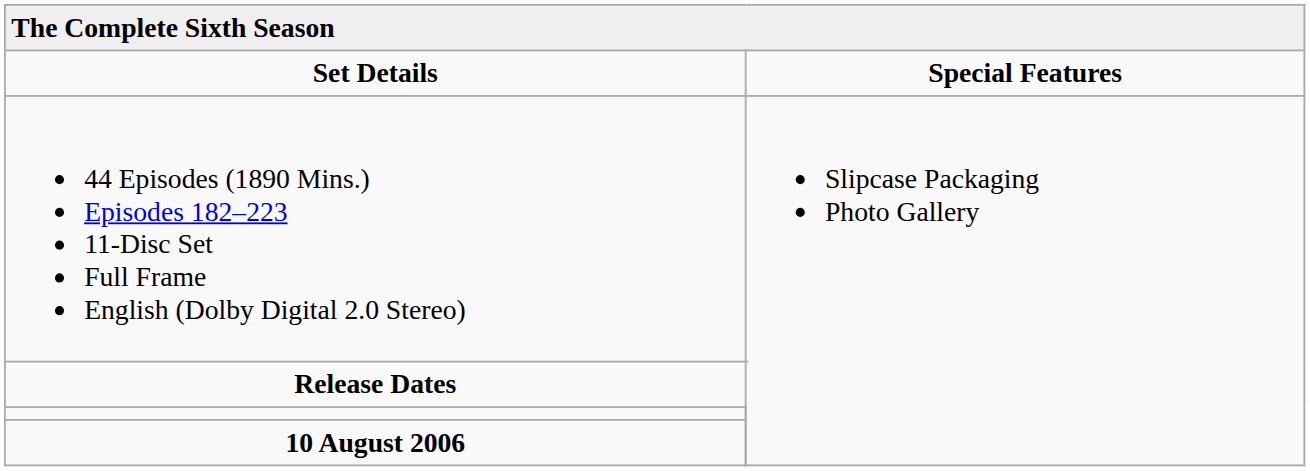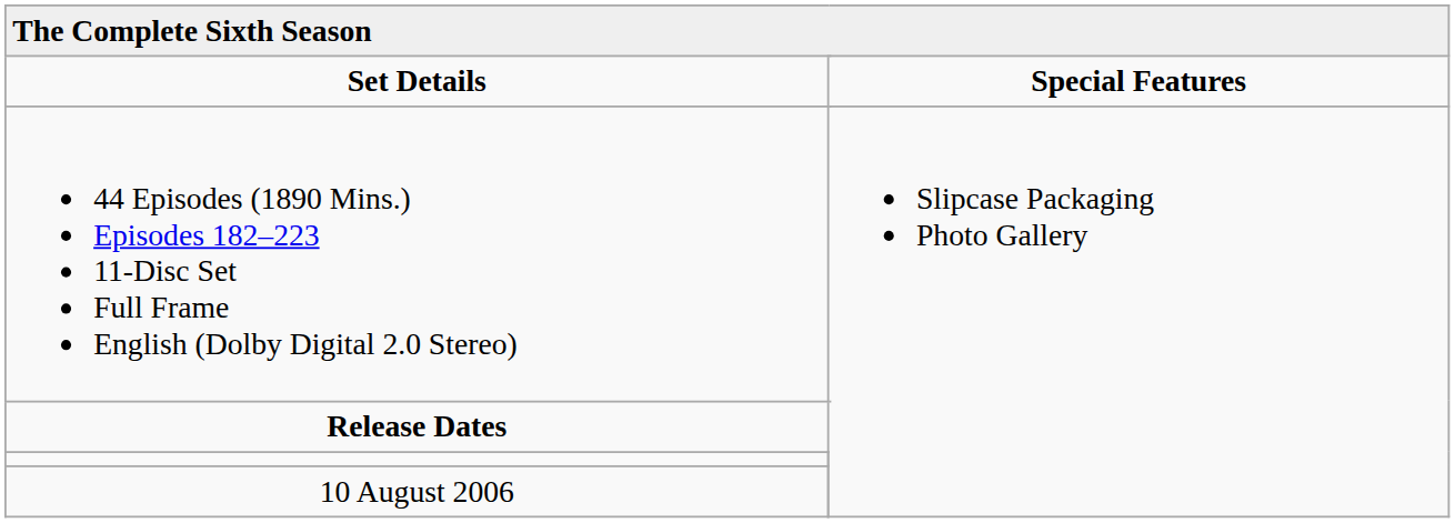10 August 2006 | column 1: bold -> normal
